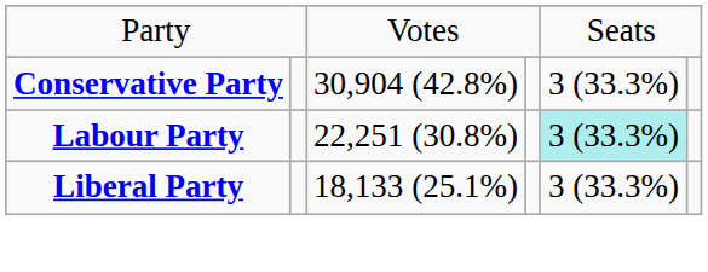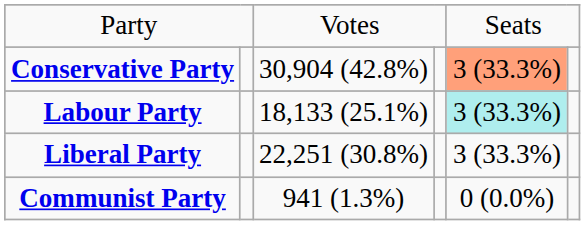Conservative Party | column 5: no background -> lightsalmon background
Labour Party | column 3: 22,251 (30.8%) -> 18,133 (25.1%)
Liberal Party | column 3: 18,133 (25.1%) -> 22,251 (30.8%)
+ row: Communist Party | 941 (1.3%) | 0 (0.0%)
